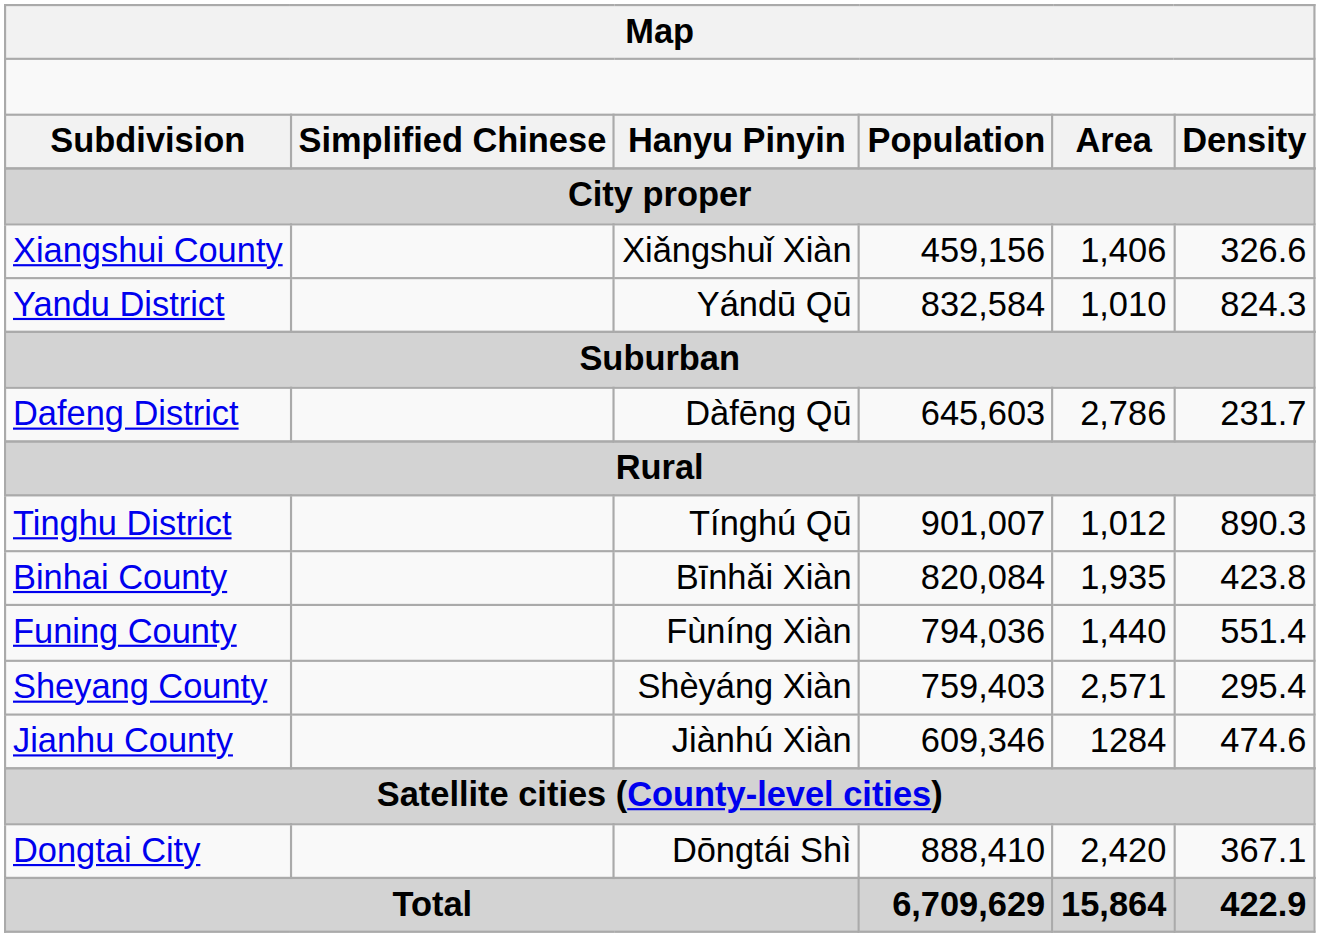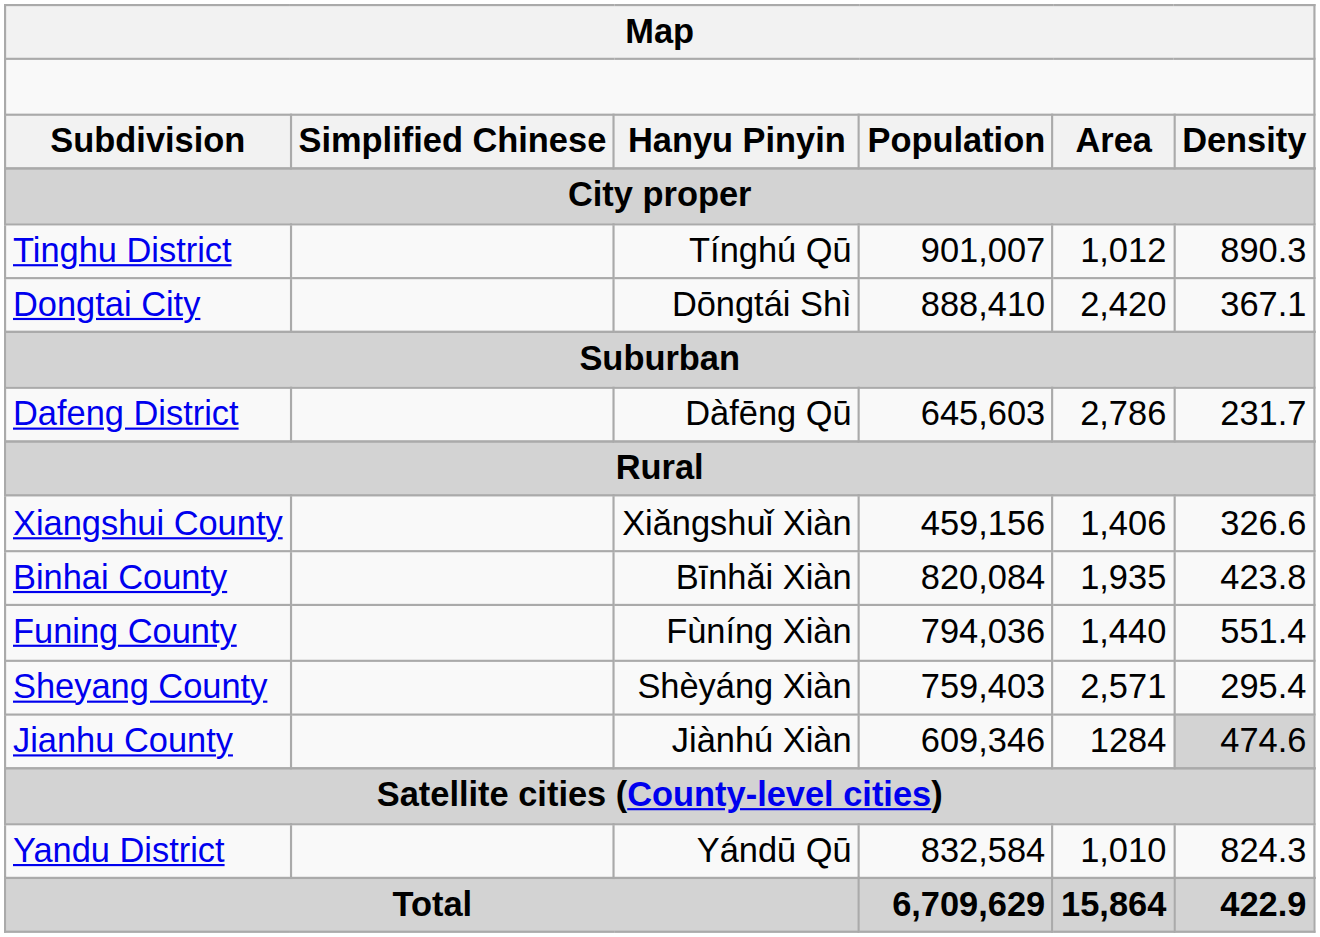rows swapped: Tinghu District <-> Xiangshui County
rows swapped: Yandu District <-> Dongtai City
Jianhu County | column 6: no background -> lightgrey background
